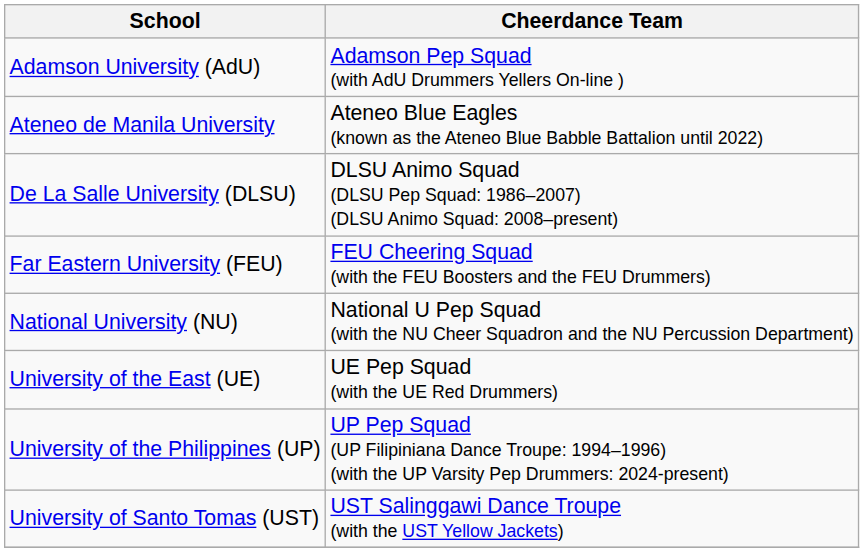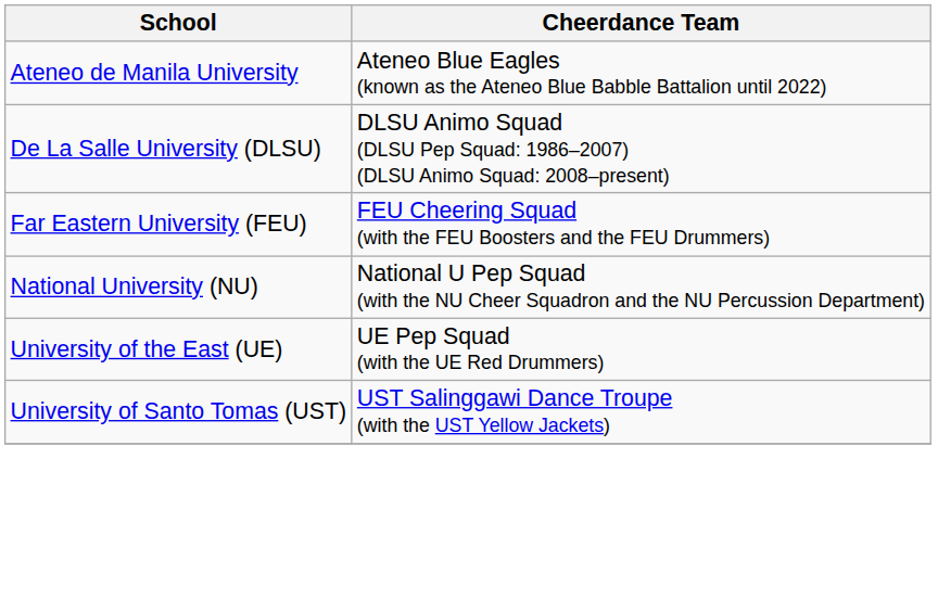- row: Adamson University (AdU) | Adamson Pep Squad (with AdU Drummers Yellers On-line )
- row: University of the Philippines (UP) | UP Pep Squad (UP Filipiniana Dance Troupe: 1994–1996) (with the UP Varsity Pep Drummers: 2024-present)
